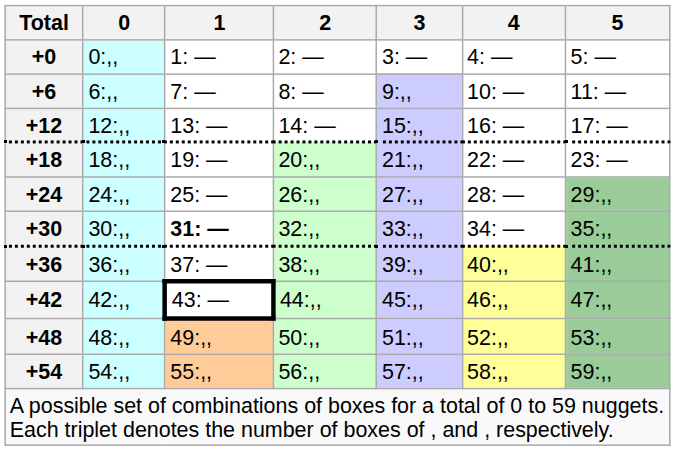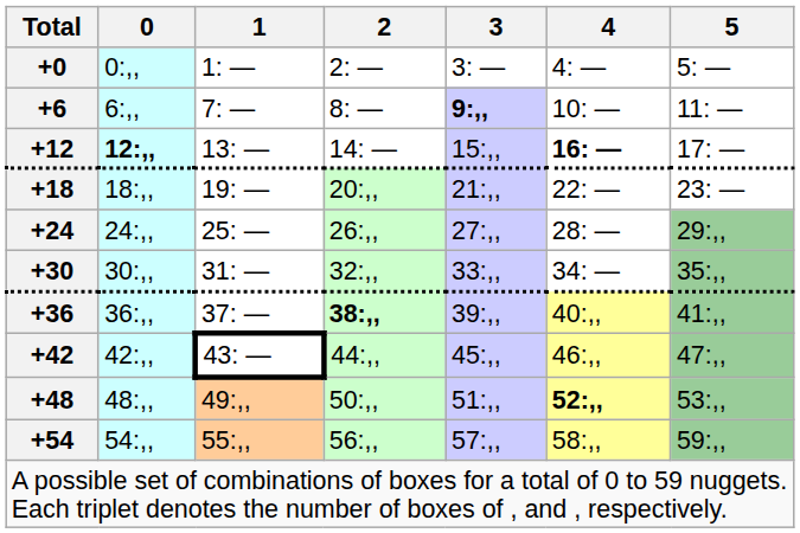+6 | 3: normal -> bold
+12 | 0: normal -> bold
+12 | 4: normal -> bold
+30 | 1: bold -> normal
+36 | 2: normal -> bold
+48 | 4: normal -> bold
